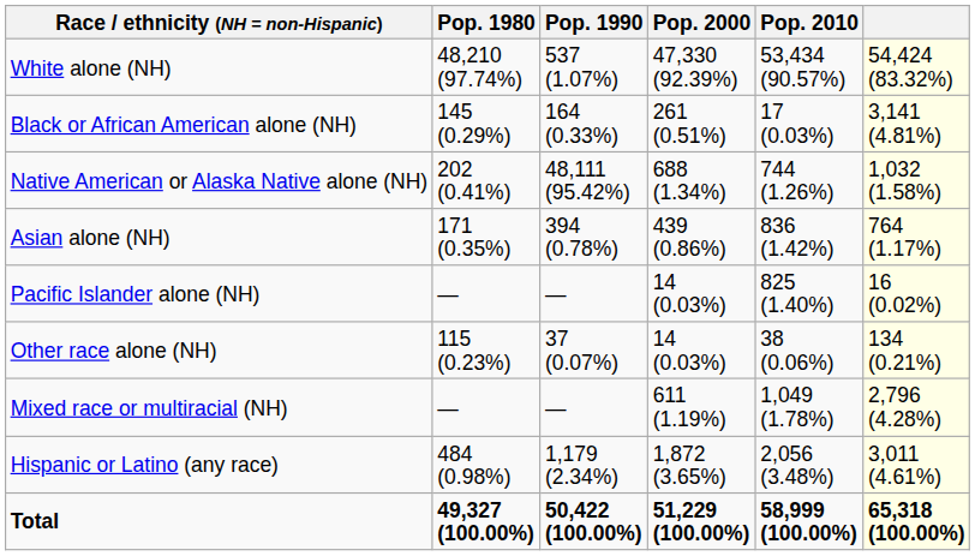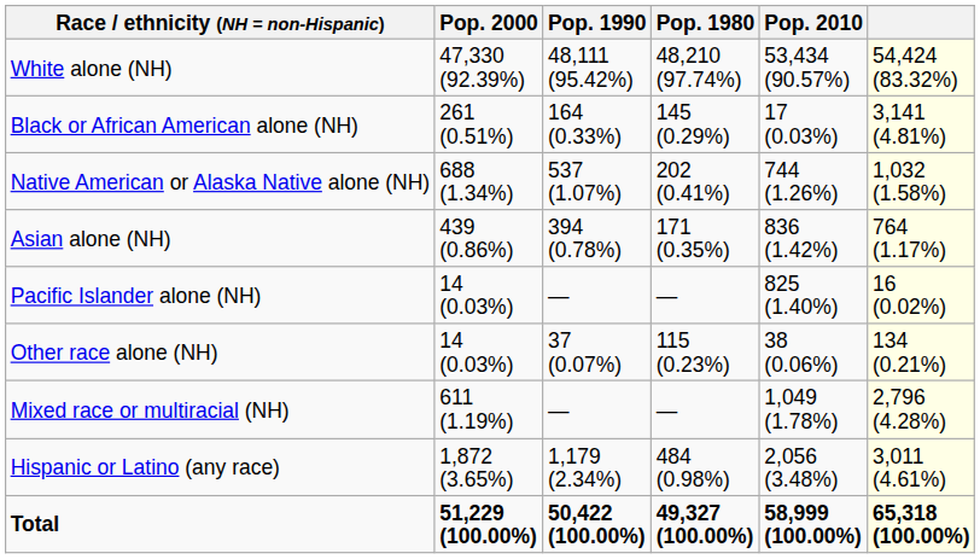columns swapped: Pop. 1980 <-> Pop. 2000
White alone (NH) | Pop. 1990: 537 (1.07%) -> 48,111 (95.42%)
Native American or Alaska Native alone (NH) | Pop. 1990: 48,111 (95.42%) -> 537 (1.07%)
